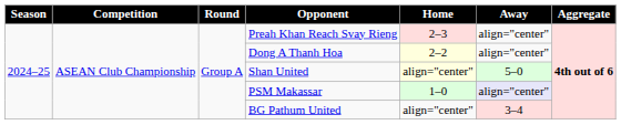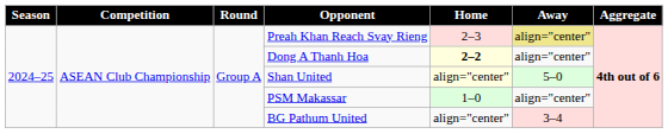Preah Khan Reach Svay Rieng | Away: no background -> khaki background
Dong A Thanh Hoa | Home: normal -> bold
PSM Makassar | Away: lavender background -> no background
